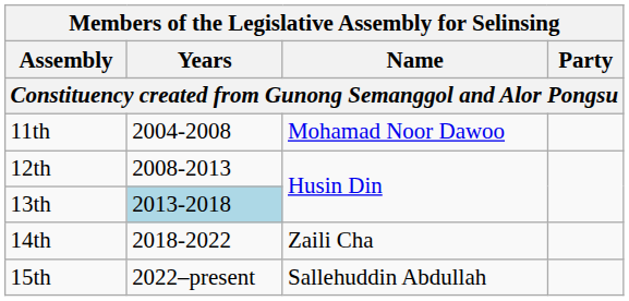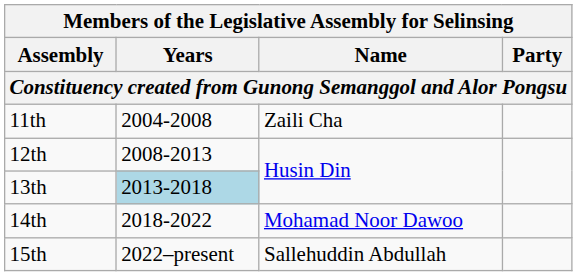11th | Name: Mohamad Noor Dawoo -> Zaili Cha
14th | Name: Zaili Cha -> Mohamad Noor Dawoo
